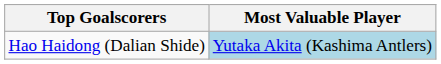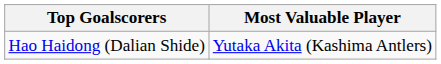Hao Haidong (Dalian Shide) | Most Valuable Player: lightblue background -> no background
